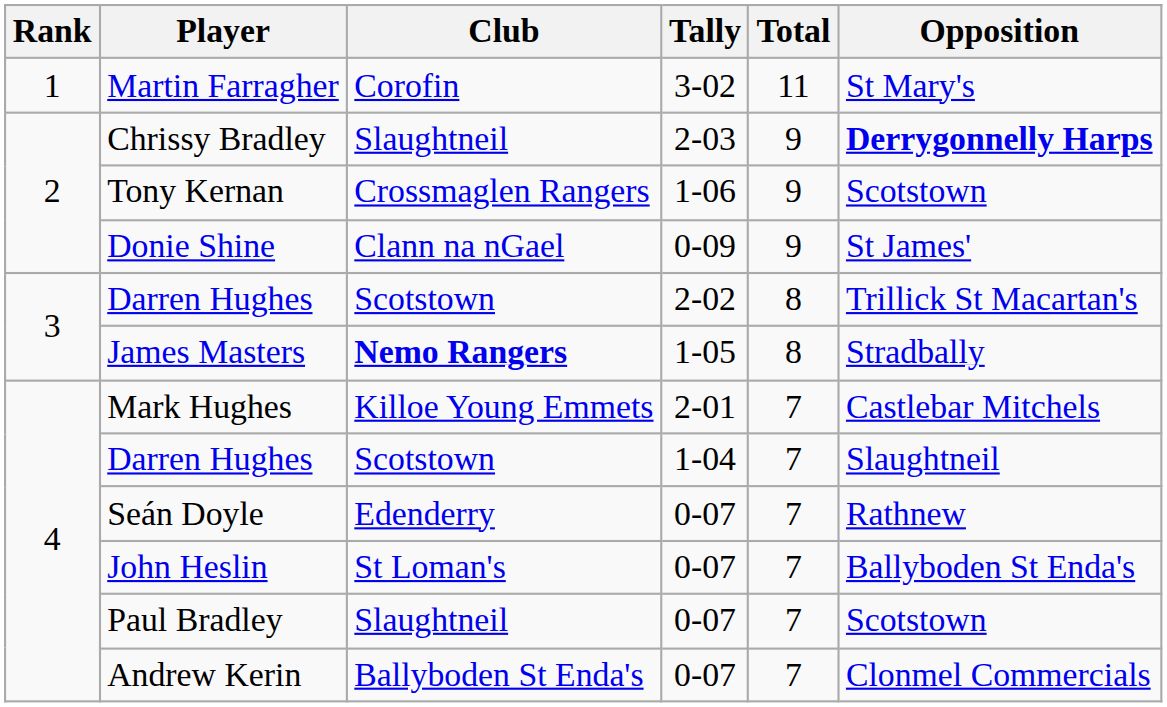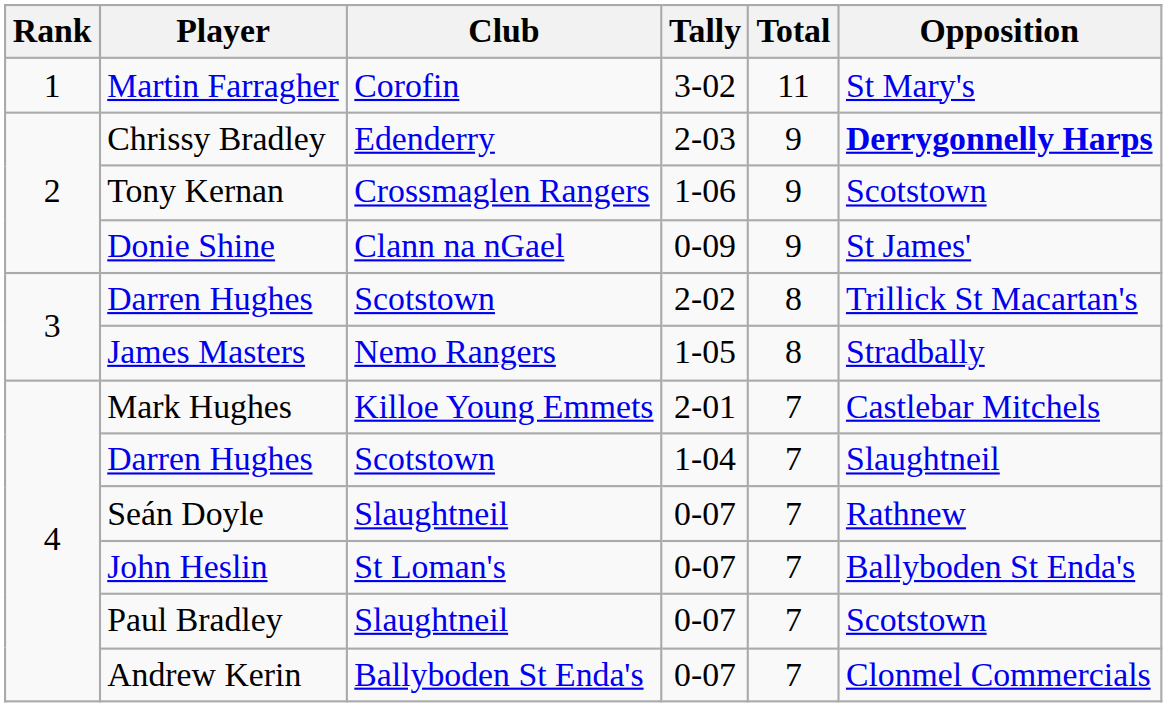Chrissy Bradley | Club: Slaughtneil -> Edenderry
James Masters | Club: bold -> normal
Seán Doyle | Club: Edenderry -> Slaughtneil
